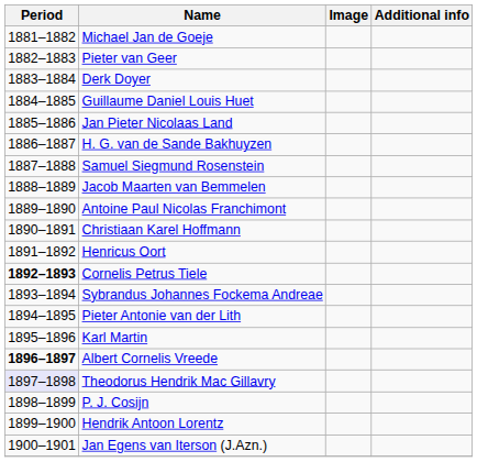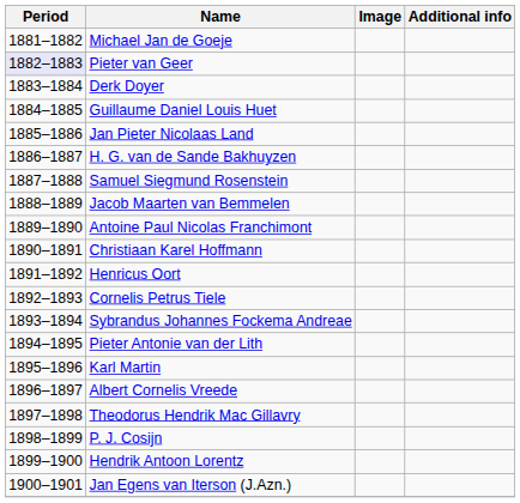Pieter van Geer | Period: no background -> lavender background
Cornelis Petrus Tiele | Period: bold -> normal
Albert Cornelis Vreede | Period: bold -> normal
Theodorus Hendrik Mac Gillavry | Period: lavender background -> no background
